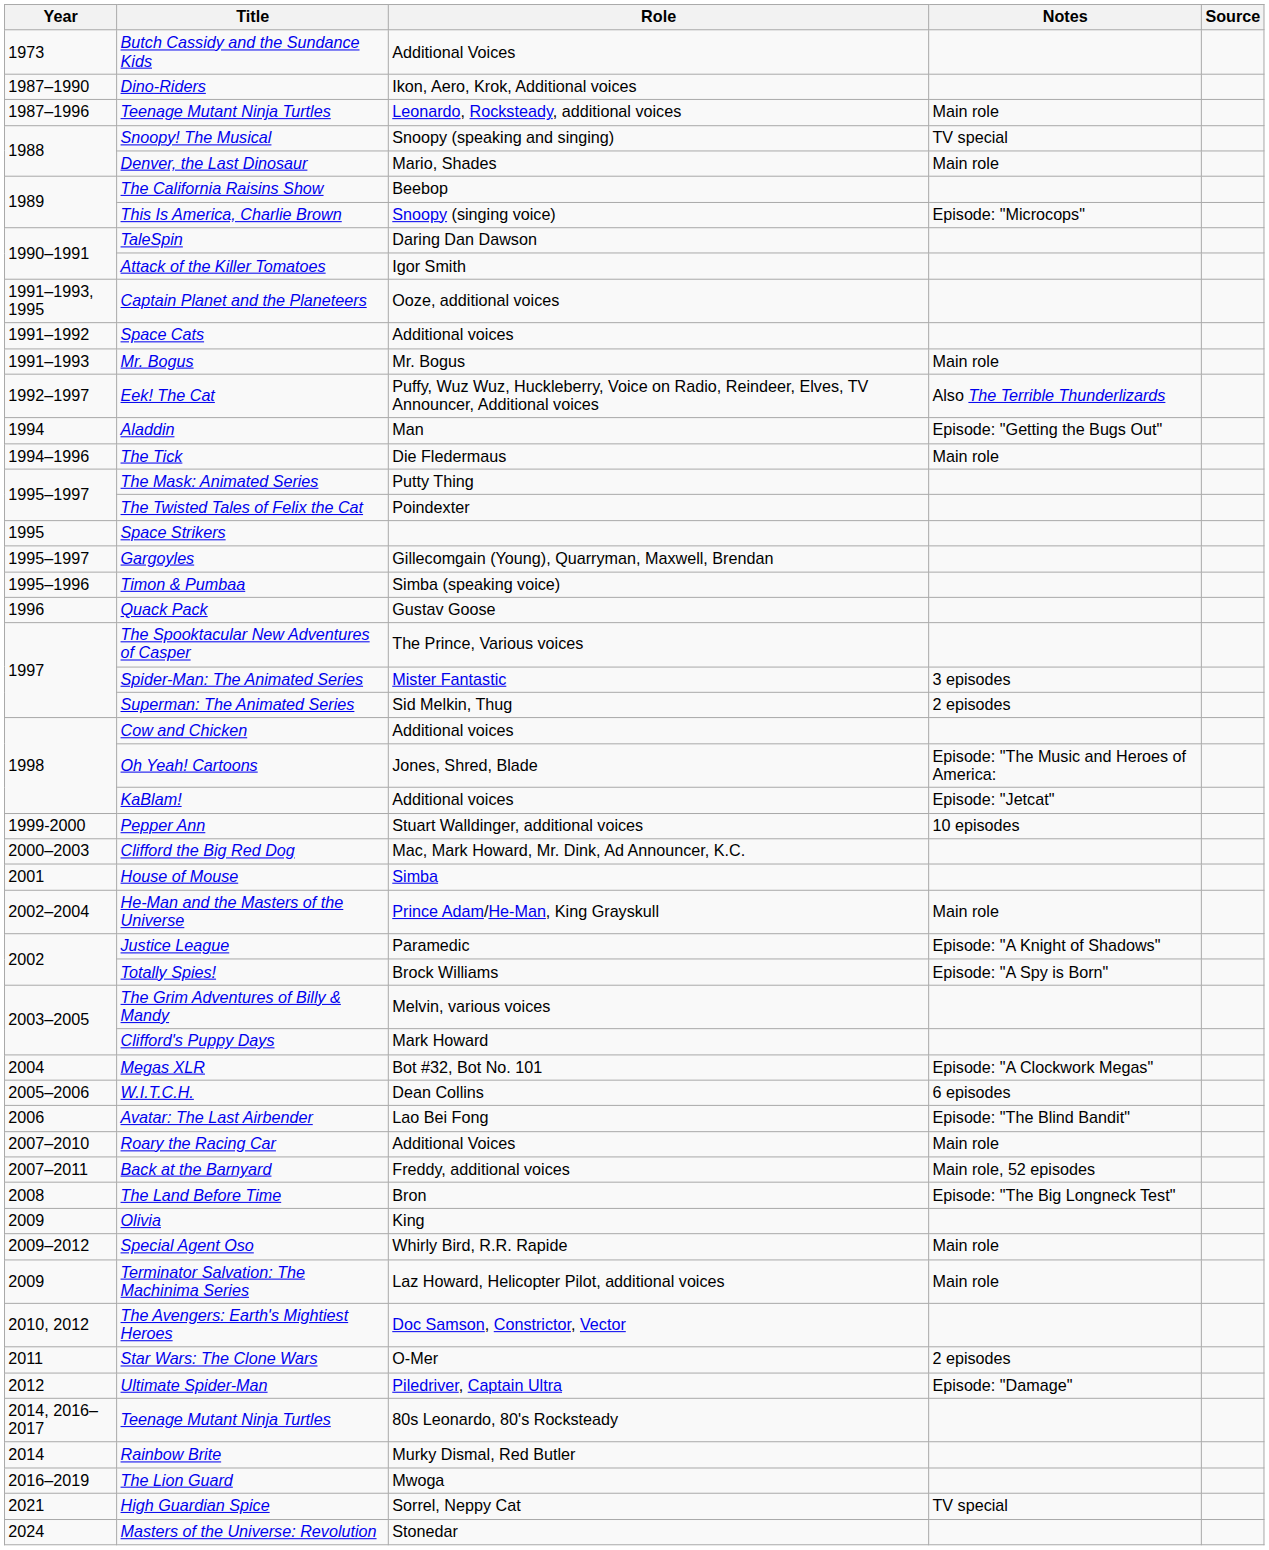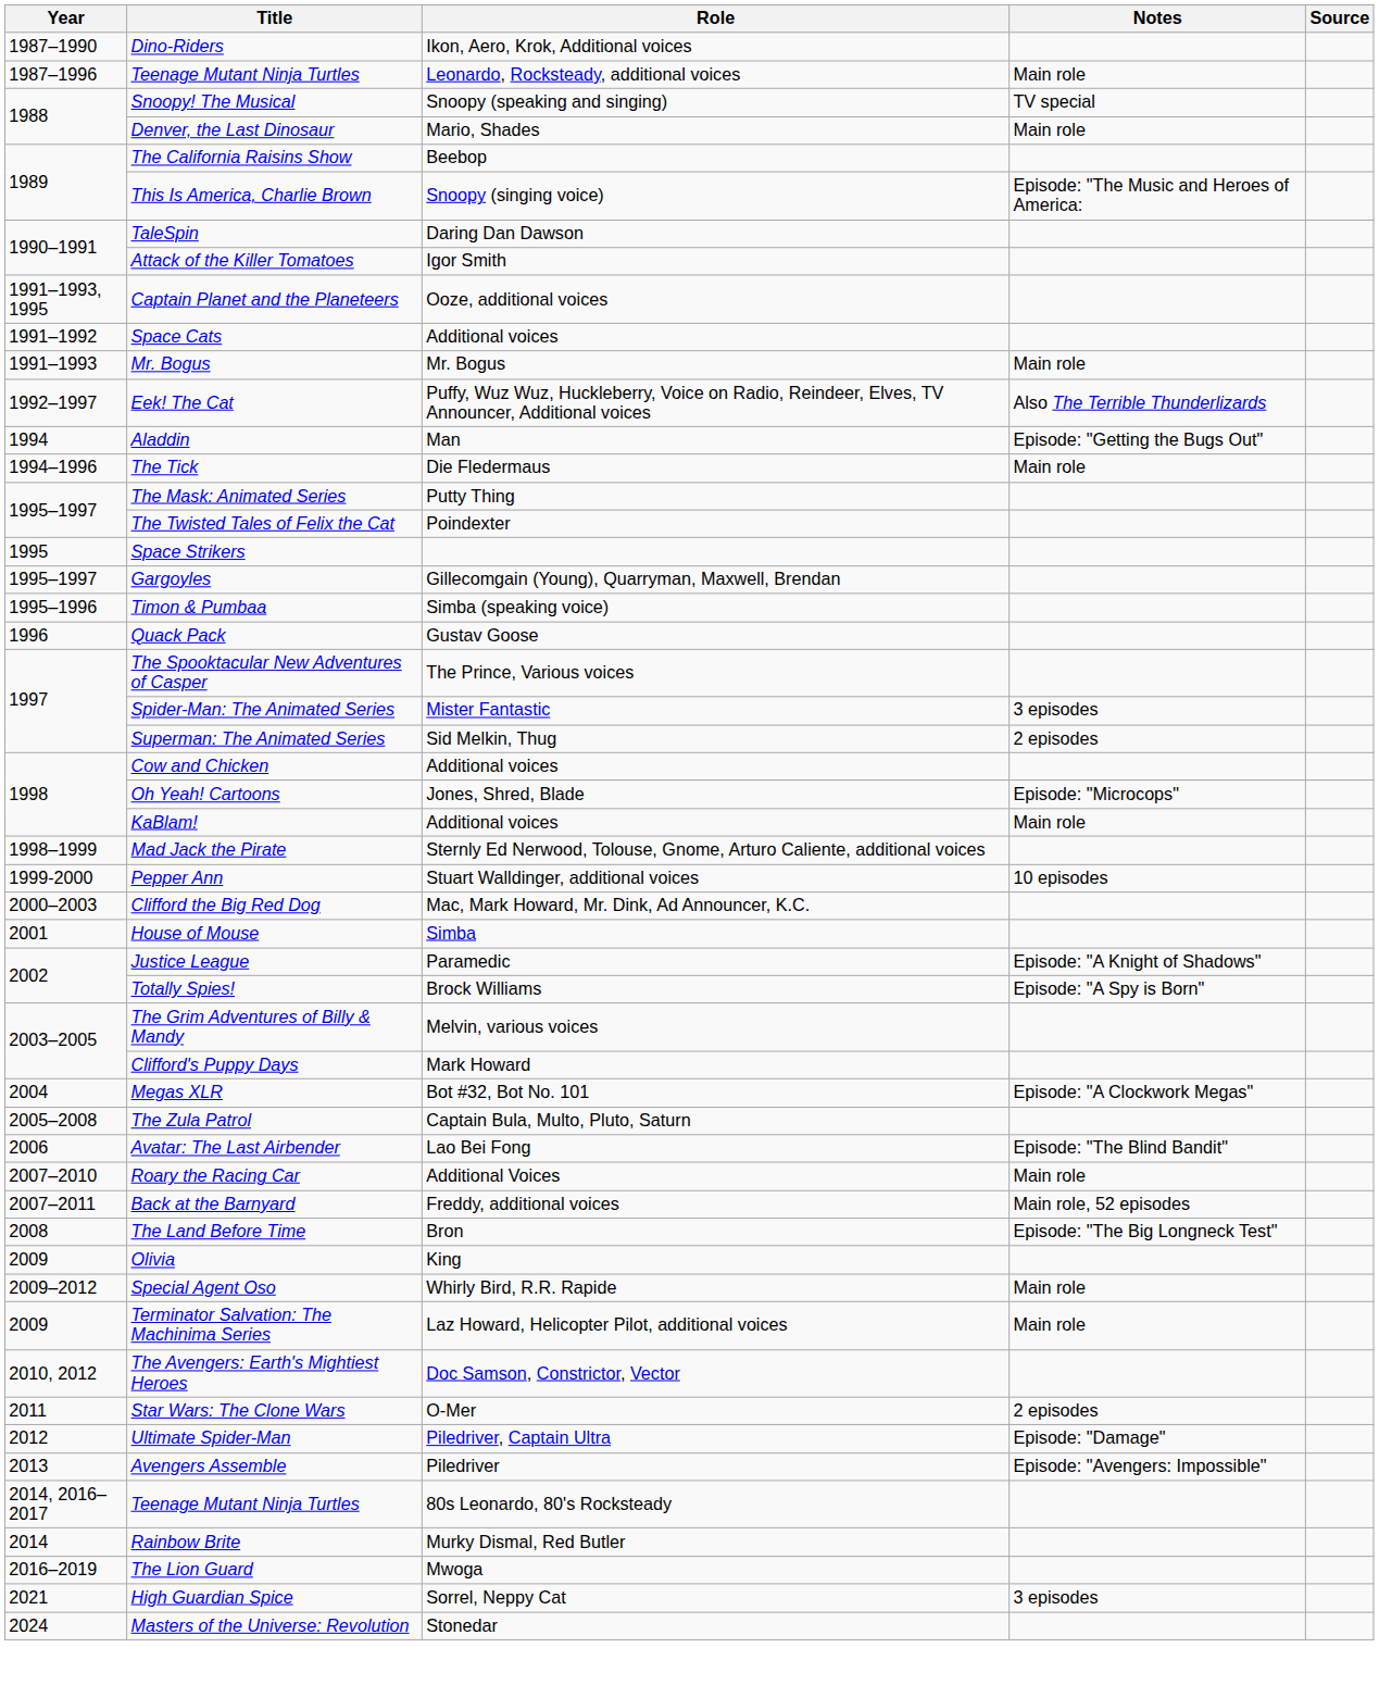- row: 1973 | Butch Cassidy and the Sundance Kids | Additional Voices
This Is America, Charlie Brown | Notes: Episode: "Microcops" -> Episode: "The Music and Heroes of America:
Oh Yeah! Cartoons | Notes: Episode: "The Music and Heroes of America: -> Episode: "Microcops"
KaBlam! | Notes: Episode: "Jetcat" -> Main role
+ row: 1998–1999 | Mad Jack the Pirate | Sternly Ed Nerwood, Tolouse, Gnome, Arturo Caliente, additional voices
- row: 2002–2004 | He-Man and the Masters of the Universe | Prince Adam/He-Man, King Grayskull | Main role
+ row: 2005–2008 | The Zula Patrol | Captain Bula, Multo, Pluto, Saturn
- row: 2005–2006 | W.I.T.C.H. | Dean Collins | 6 episodes
+ row: 2013 | Avengers Assemble | Piledriver | Episode: "Avengers: Impossible"
High Guardian Spice | Notes: TV special -> 3 episodes
